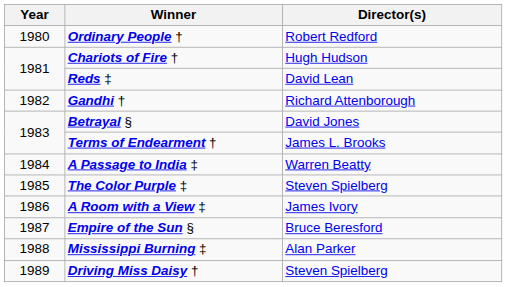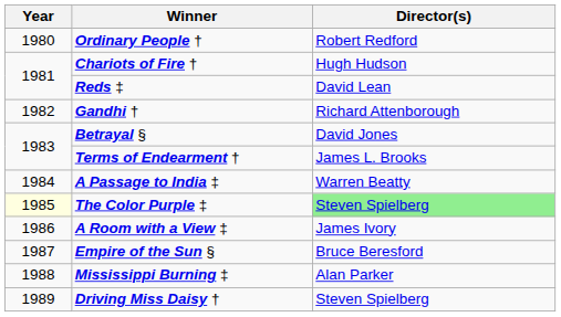The Color Purple ‡ | Year: no background -> lightyellow background
The Color Purple ‡ | Director(s): no background -> lightgreen background
